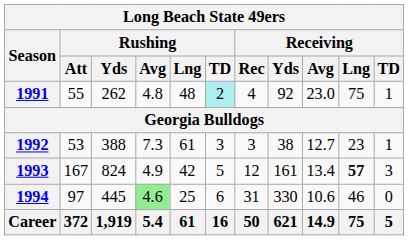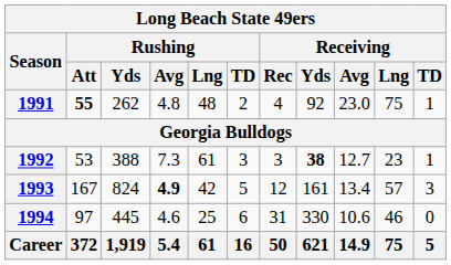1991 | Rushing / Att: normal -> bold
1991 | Rushing / TD: paleturquoise background -> no background
1992 | Receiving / Yds: normal -> bold
1993 | Rushing / Avg: normal -> bold
1993 | Receiving / Lng: bold -> normal
1994 | Rushing / Avg: lightgreen background -> no background
